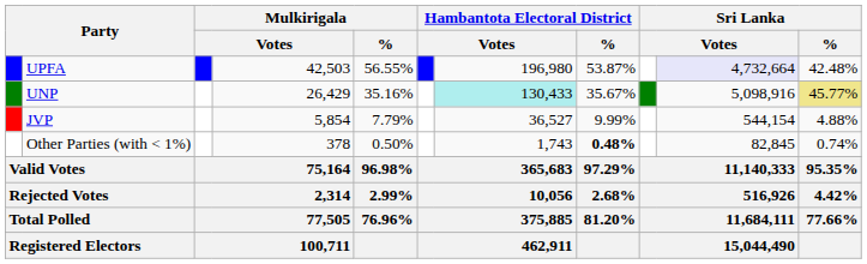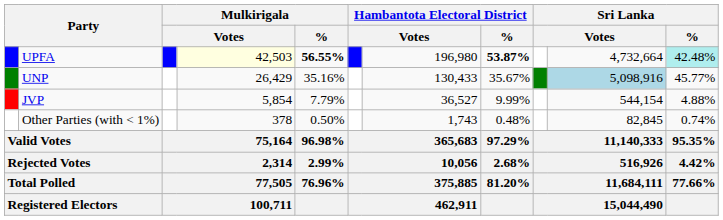UPFA | column 4: no background -> lightyellow background
UPFA | Mulkirigala / %: normal -> bold
UPFA | Hambantota Electoral District / %: normal -> bold
UPFA | column 10: lavender background -> no background
UPFA | Sri Lanka / %: no background -> paleturquoise background
UNP | column 7: paleturquoise background -> no background
UNP | column 10: no background -> lightblue background
UNP | Sri Lanka / %: khaki background -> no background
Other Parties (with < 1%) | Hambantota Electoral District / %: bold -> normal
